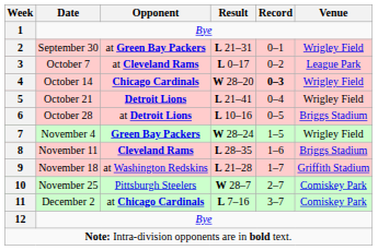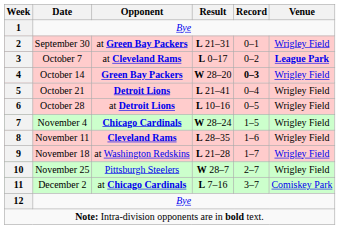3 | Venue: normal -> bold
4 | Opponent: Chicago Cardinals -> Green Bay Packers
6 | Venue: Briggs Stadium -> Wrigley Field
7 | Opponent: Green Bay Packers -> Chicago Cardinals
8 | Venue: Briggs Stadium -> Wrigley Field
9 | Venue: Griffith Stadium -> Wrigley Field
10 | Venue: Comiskey Park -> Wrigley Field
